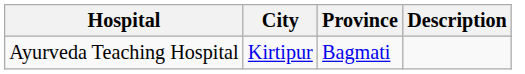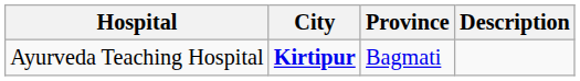Ayurveda Teaching Hospital | City: normal -> bold
